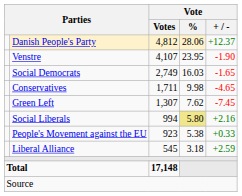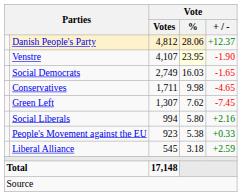Venstre | Vote / %: no background -> lightyellow background
Social Liberals | Vote / %: khaki background -> no background
